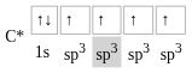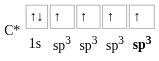row 2 | column 4: lightgrey background -> no background
row 2 | column 6: normal -> bold
